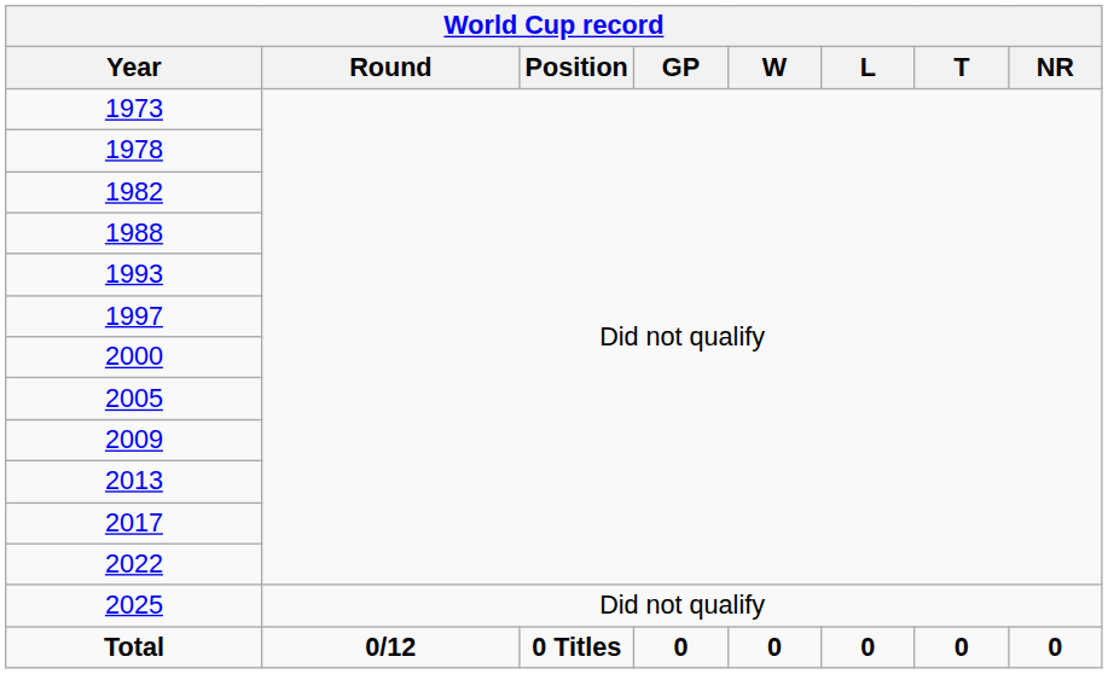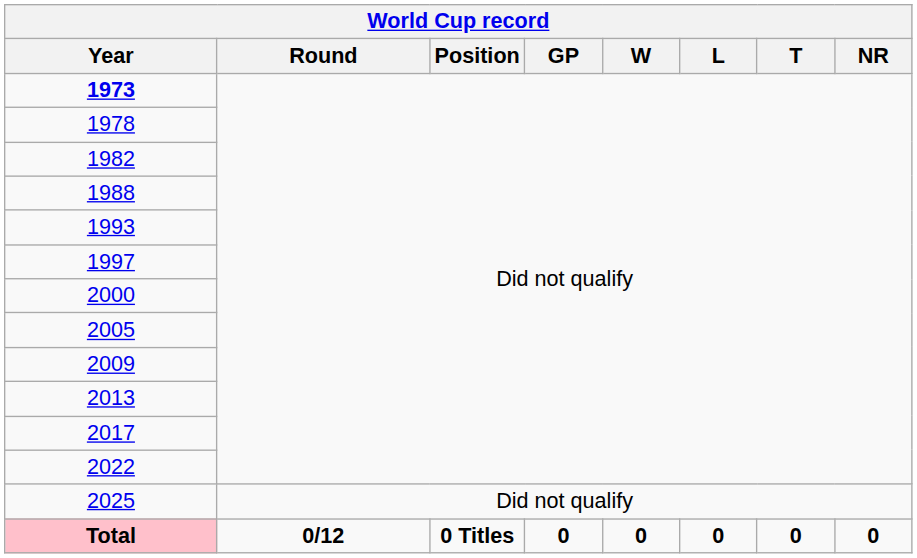1973 | World Cup record / Year: normal -> bold
Total | World Cup record / Year: no background -> pink background
